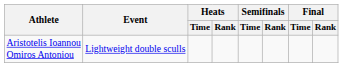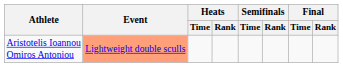Aristotelis Ioannou Omiros Antoniou | Event: no background -> lightsalmon background
